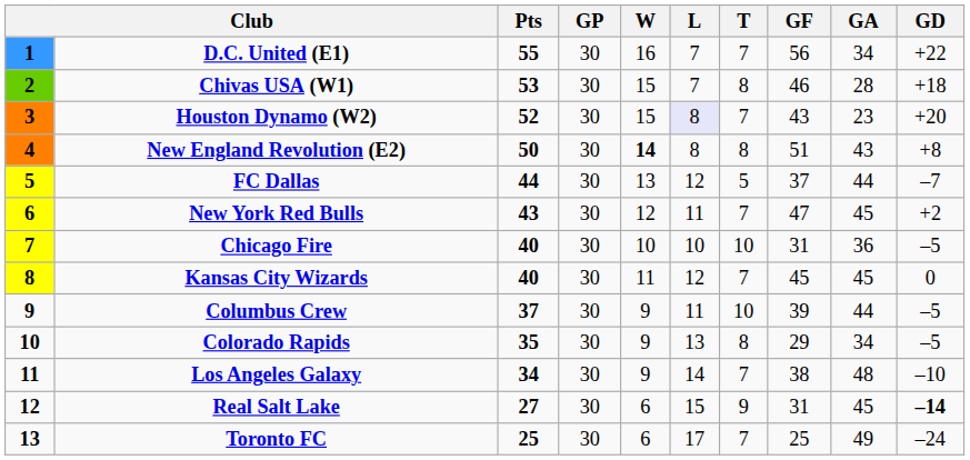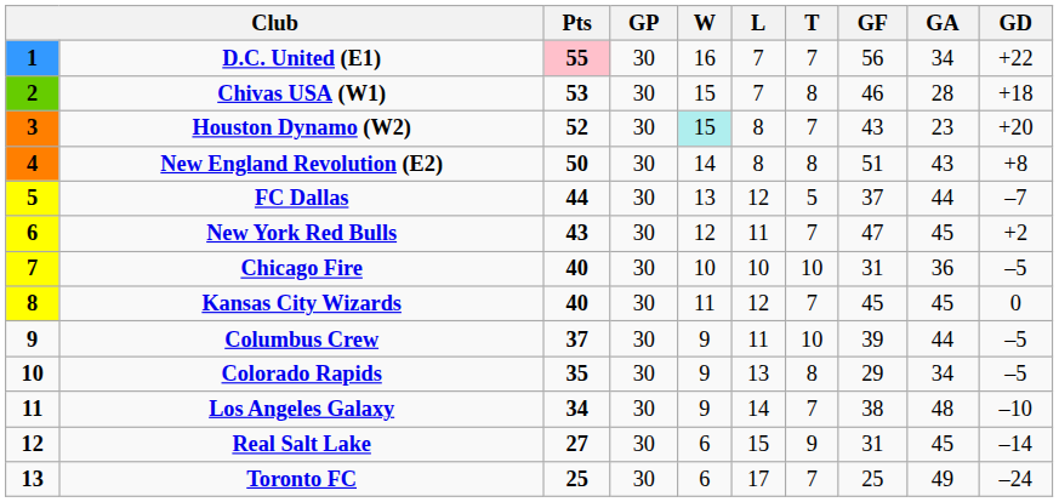D.C. United (E1) | Pts: no background -> pink background
Houston Dynamo (W2) | W: no background -> paleturquoise background
Houston Dynamo (W2) | L: lavender background -> no background
New England Revolution (E2) | W: bold -> normal
Real Salt Lake | GD: bold -> normal
